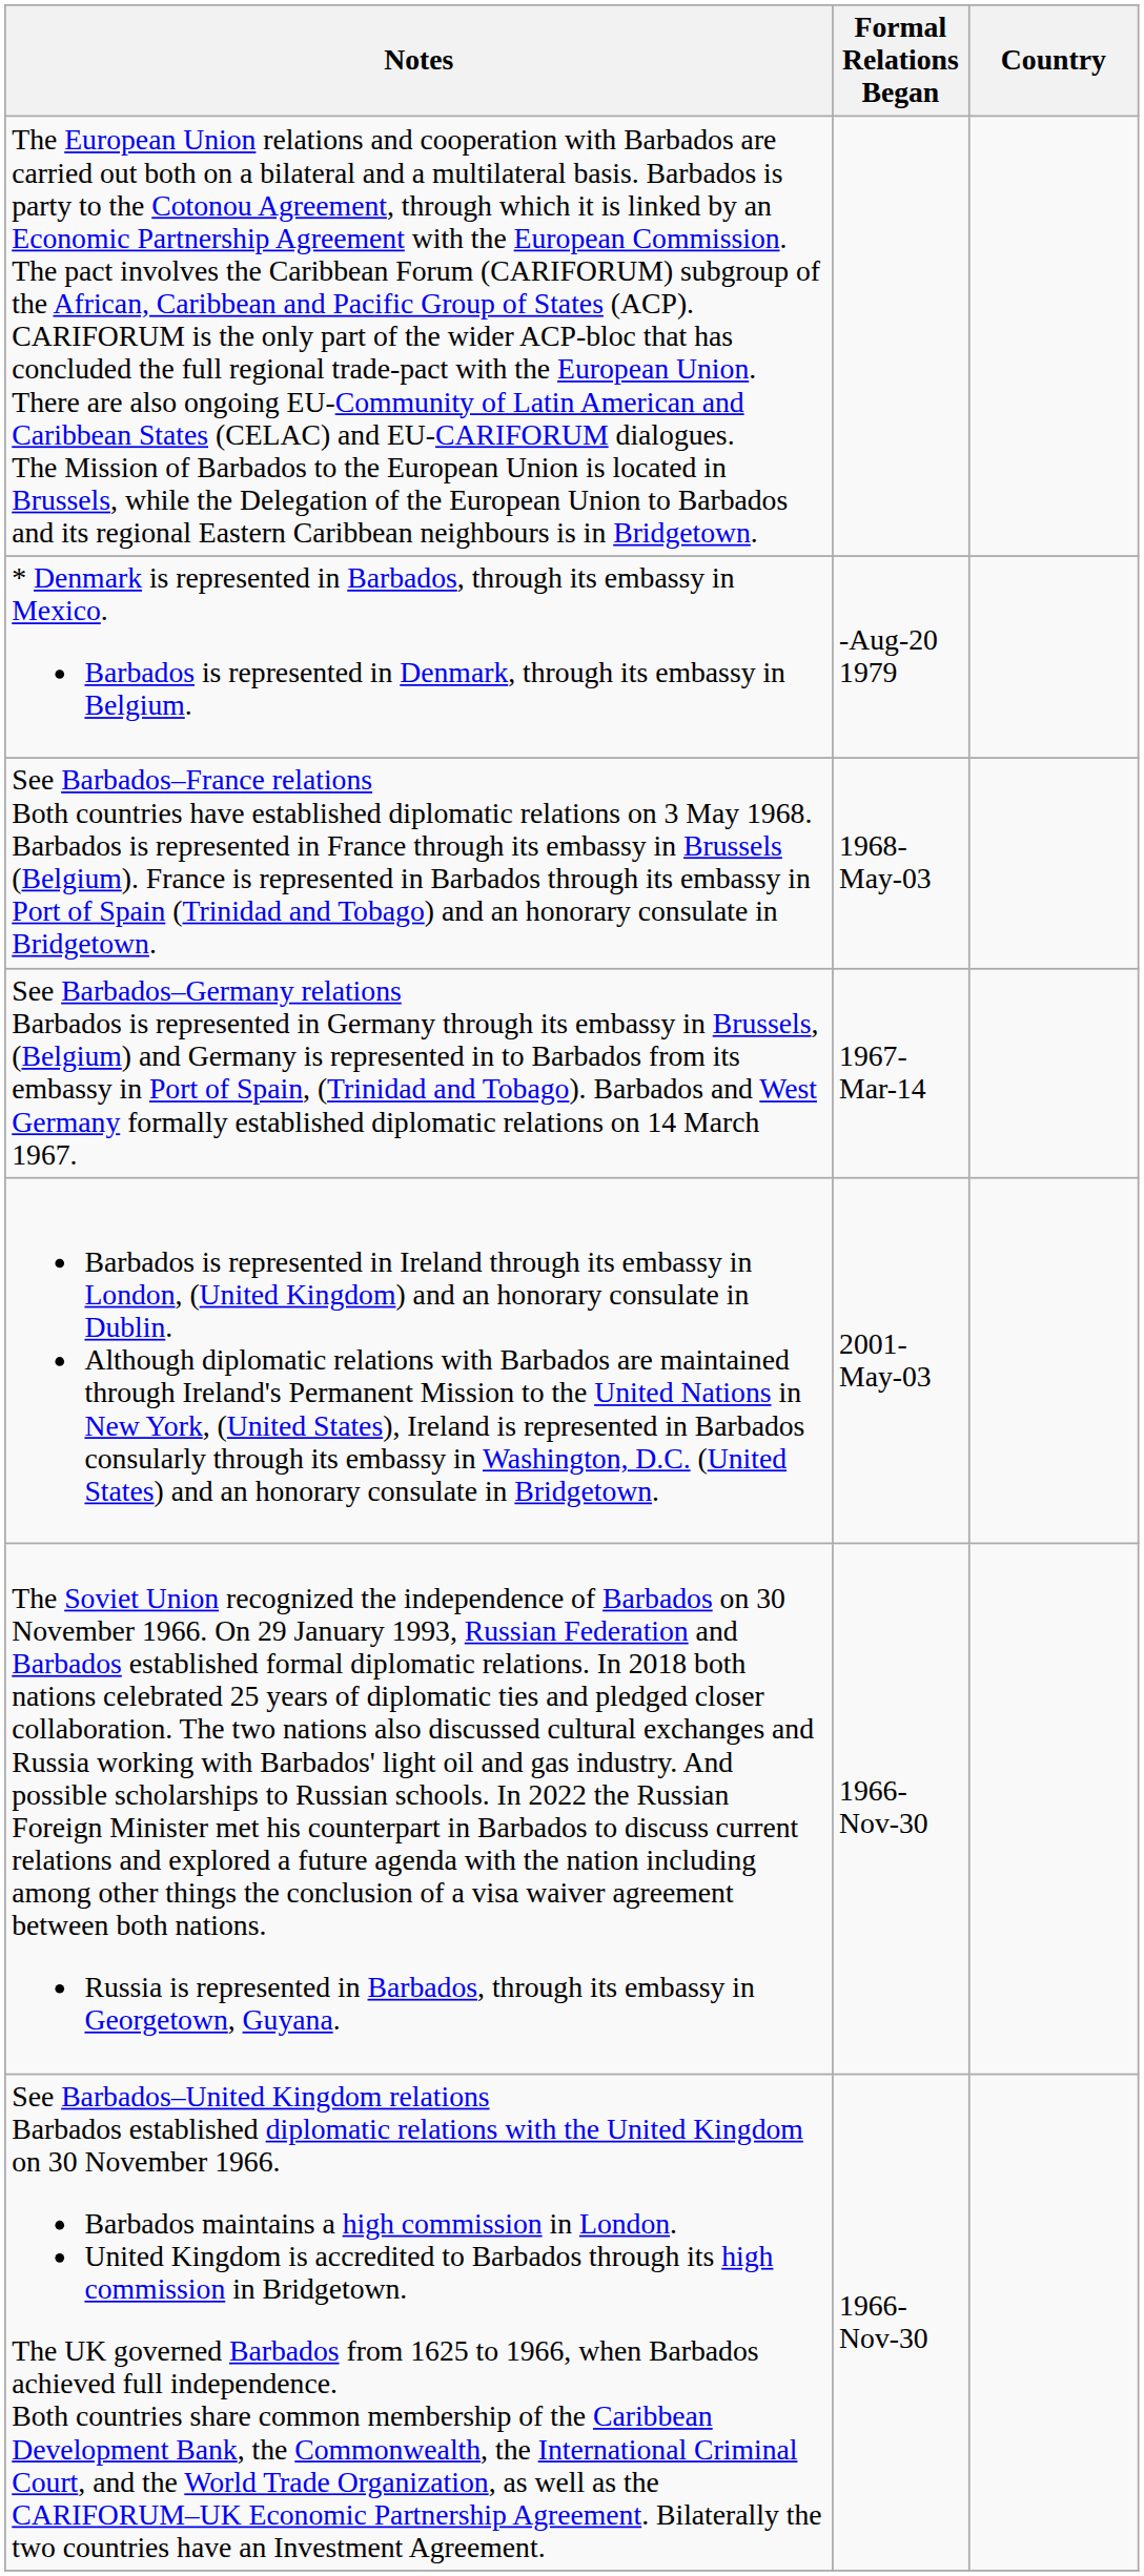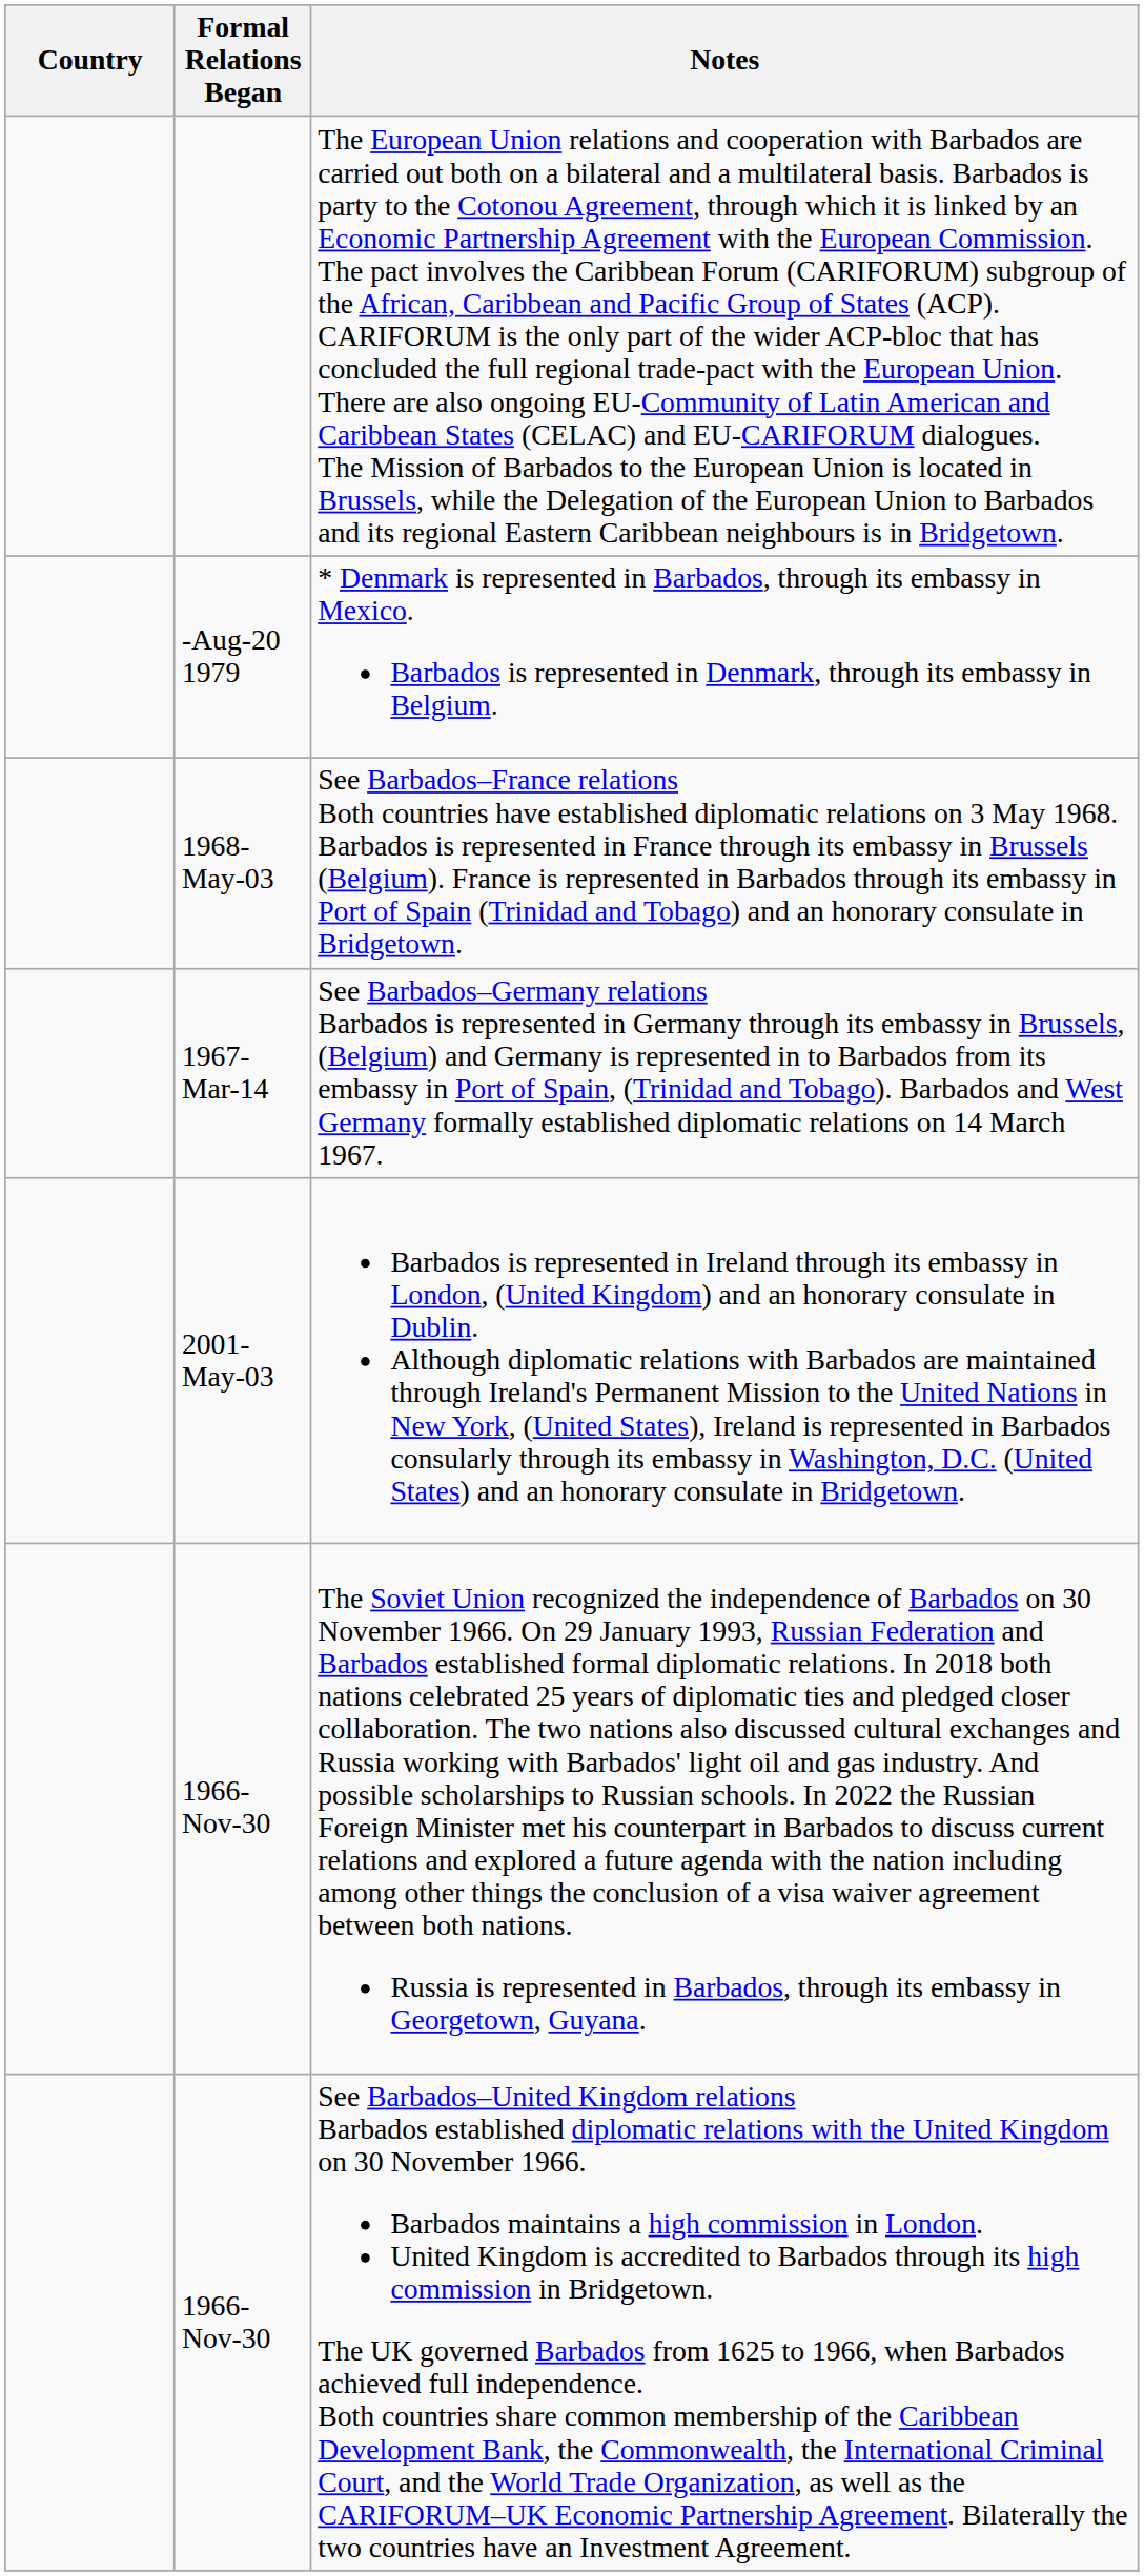columns swapped: Country <-> Notes
